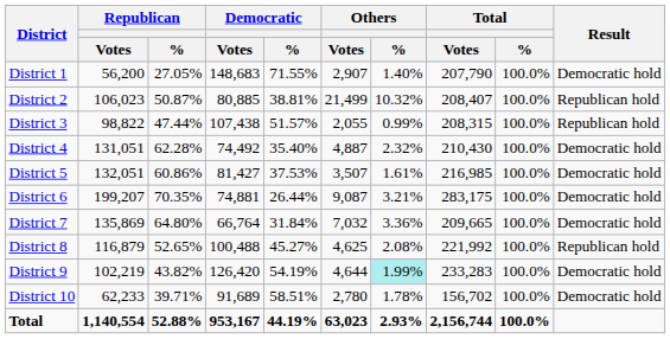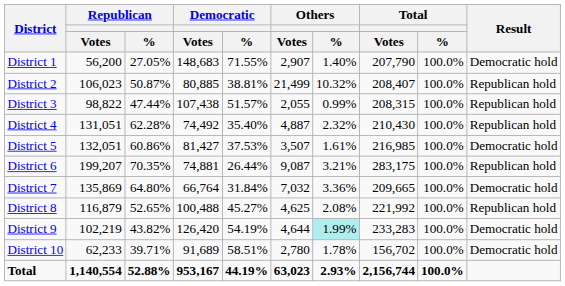District 4 | Result: Democratic hold -> Republican hold
District 6 | Result: Democratic hold -> Republican hold
